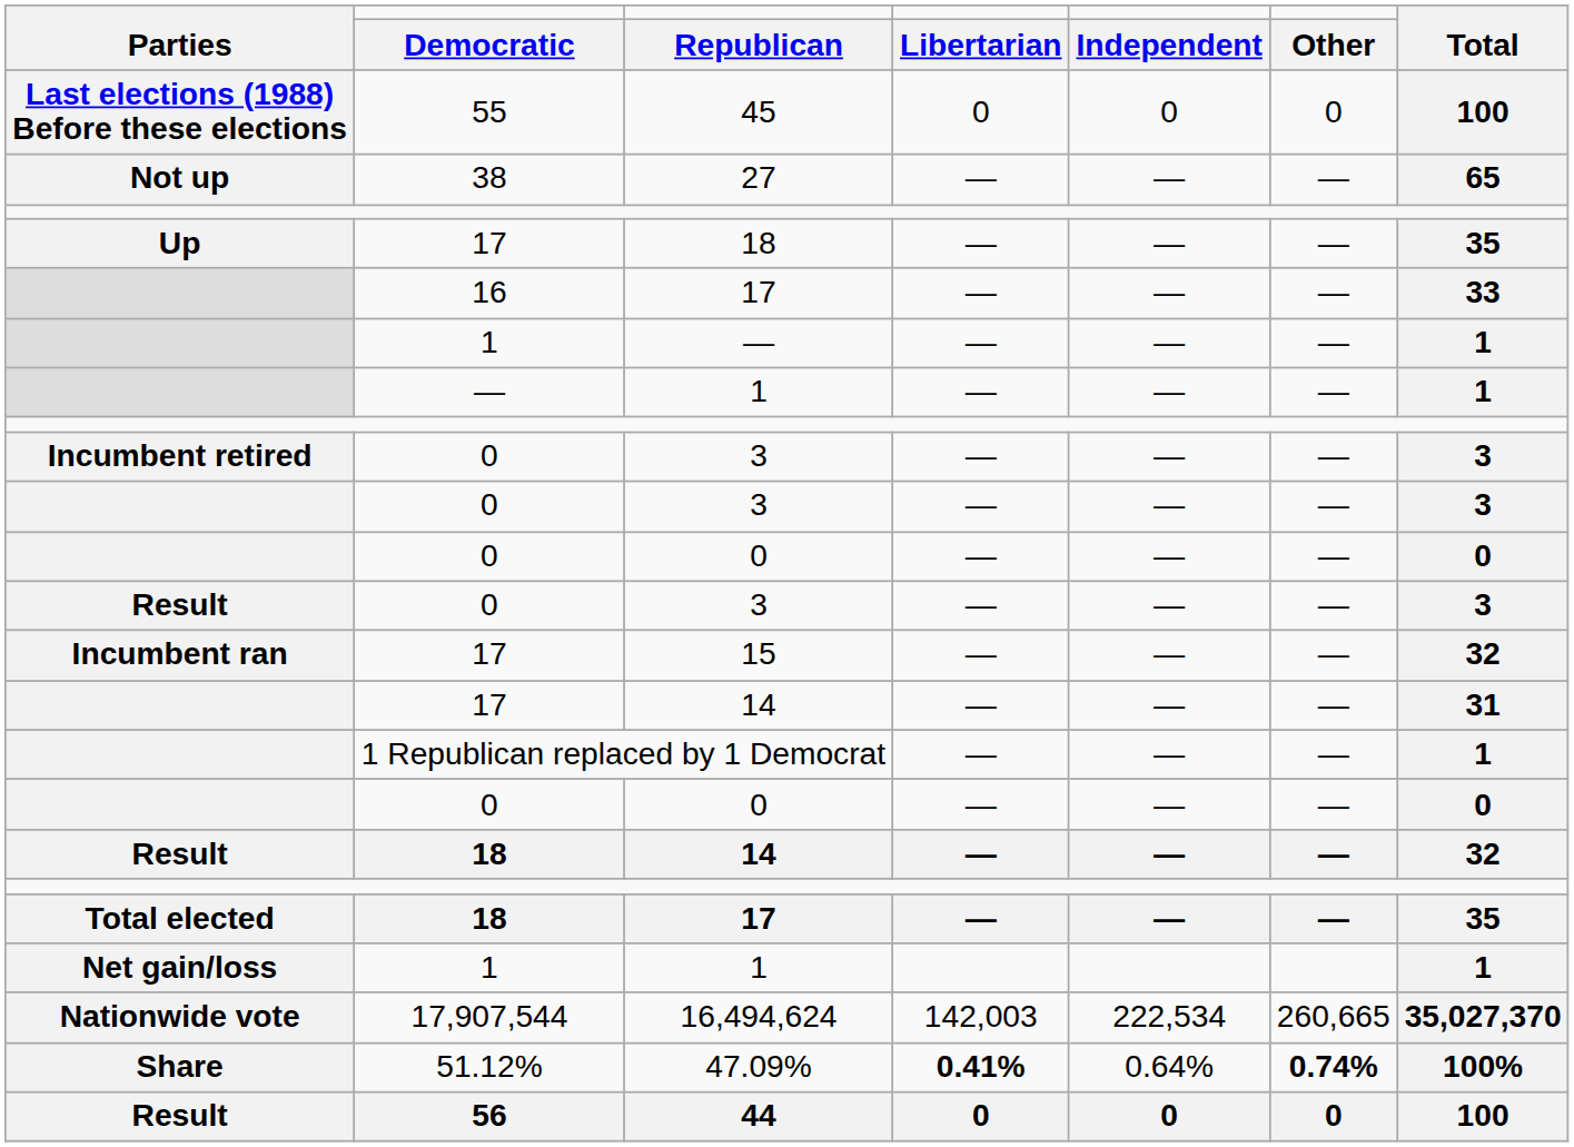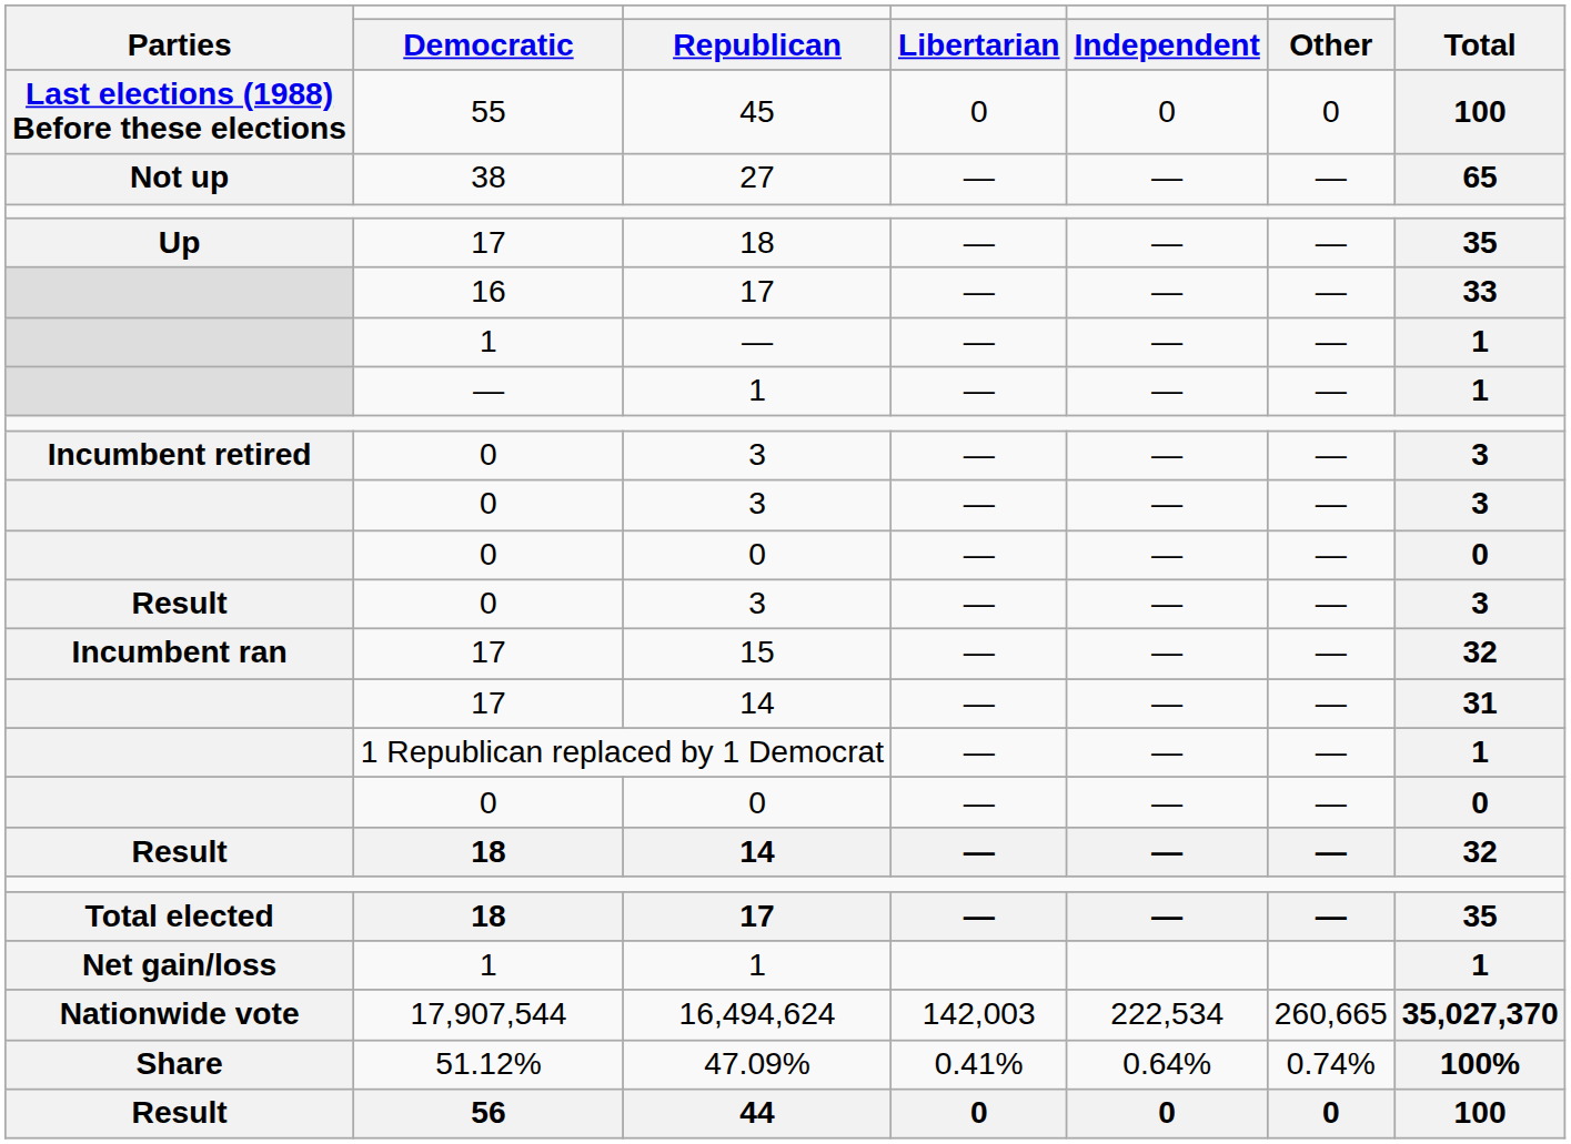47.09% | Libertarian: bold -> normal
47.09% | Other: bold -> normal
